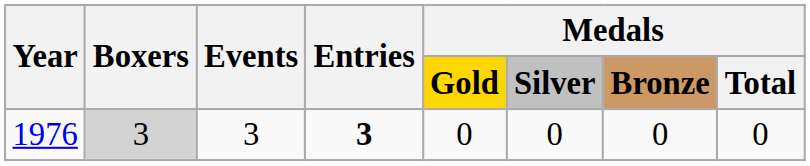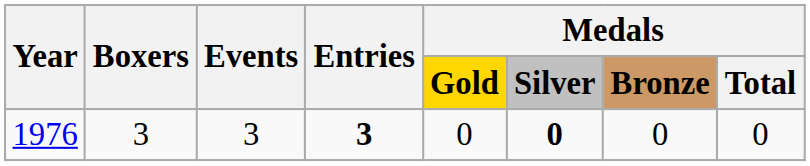1976 | Boxers: lightgrey background -> no background
1976 | column 6: normal -> bold
